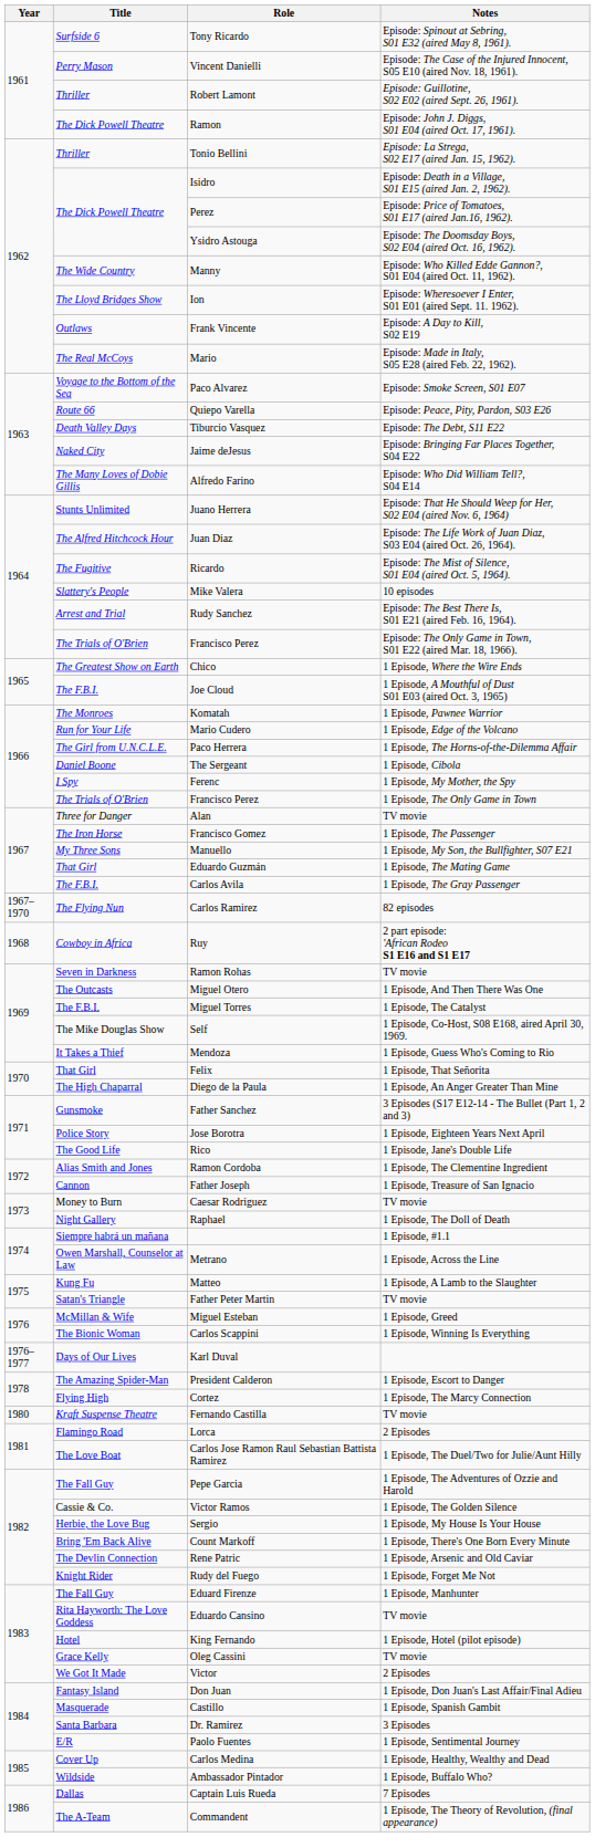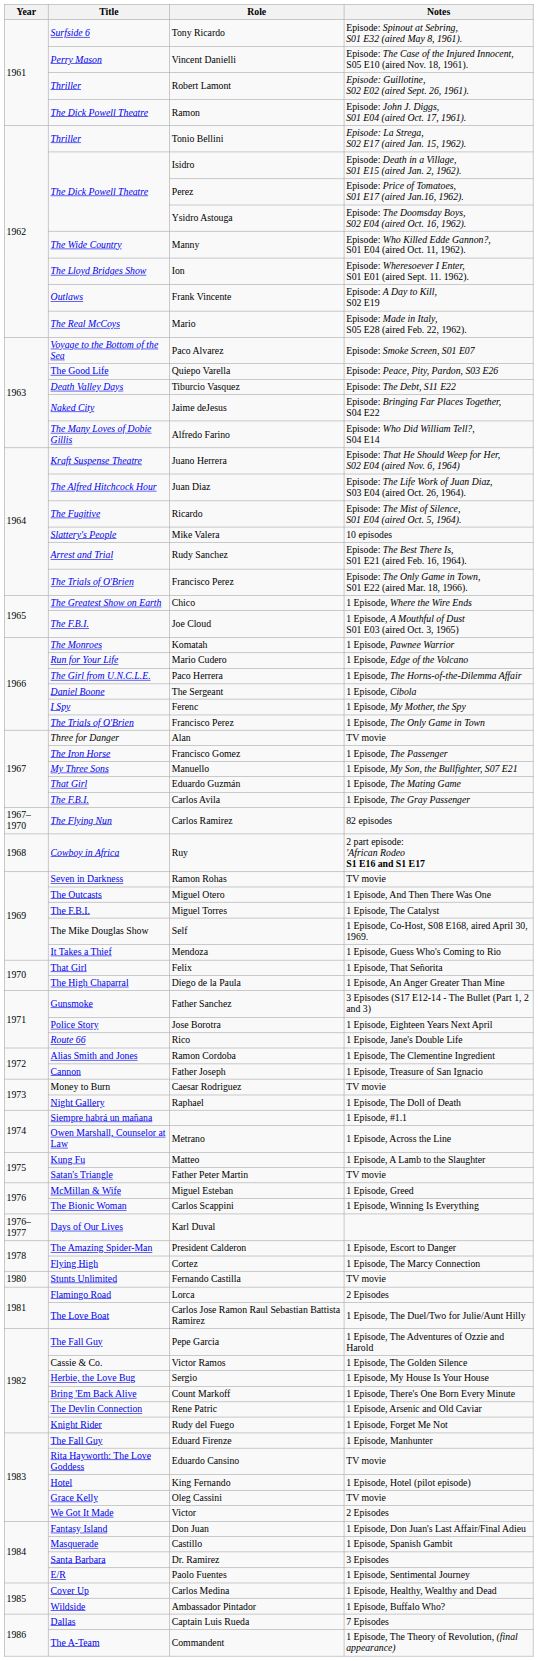Quiepo Varella | Title: Route 66 -> The Good Life
Juano Herrera | Title: Stunts Unlimited -> Kraft Suspense Theatre
Rico | Title: The Good Life -> Route 66
Fernando Castilla | Title: Kraft Suspense Theatre -> Stunts Unlimited
